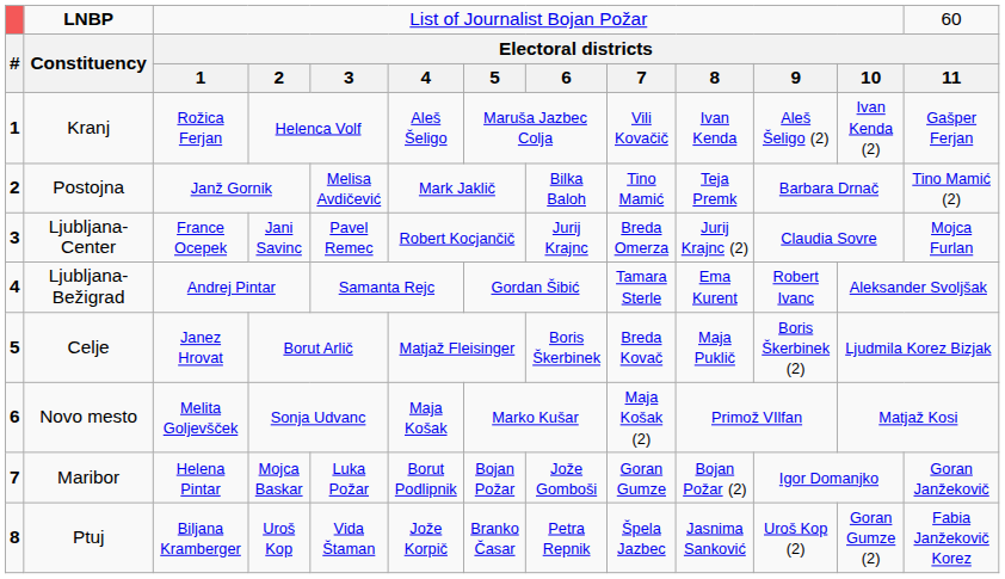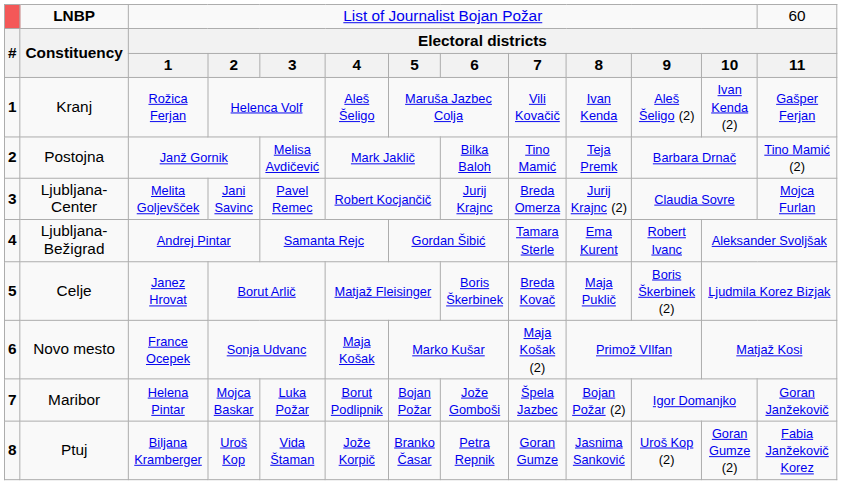Ljubljana-Center | column 3: France Ocepek -> Melita Goljevšček
Novo mesto | column 3: Melita Goljevšček -> France Ocepek
Maribor | column 9: Goran Gumze -> Špela Jazbec
Ptuj | column 9: Špela Jazbec -> Goran Gumze
